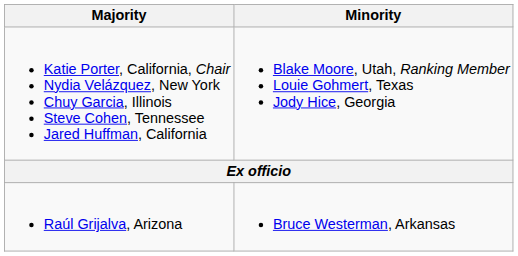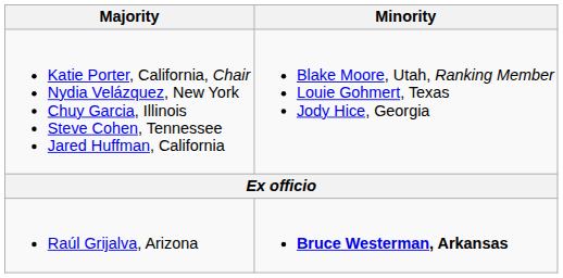Raúl Grijalva, Arizona | Minority: normal -> bold
